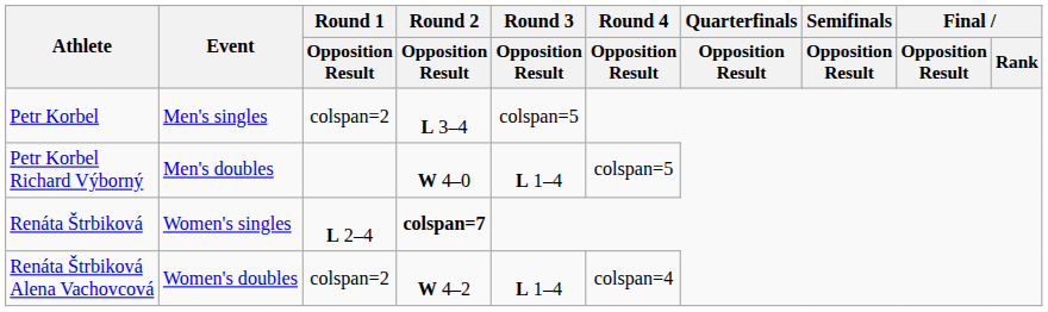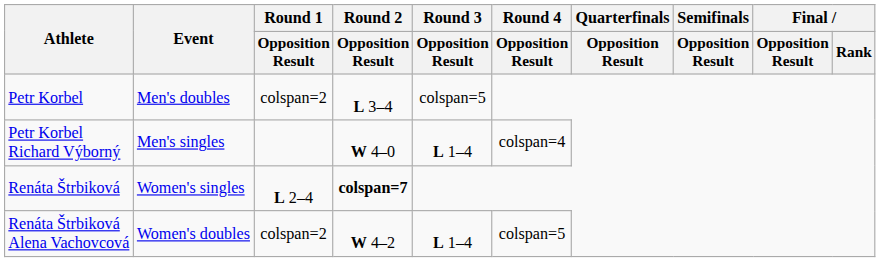Petr Korbel | Event: Men's singles -> Men's doubles
Petr Korbel Richard Výborný | Event: Men's doubles -> Men's singles
Petr Korbel Richard Výborný | Round 4 / Opposition Result: colspan=5 -> colspan=4
Renáta Štrbiková Alena Vachovcová | Round 4 / Opposition Result: colspan=4 -> colspan=5
